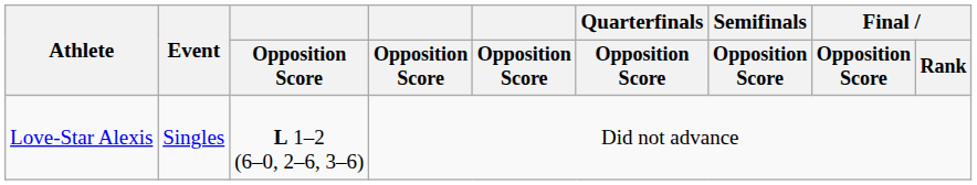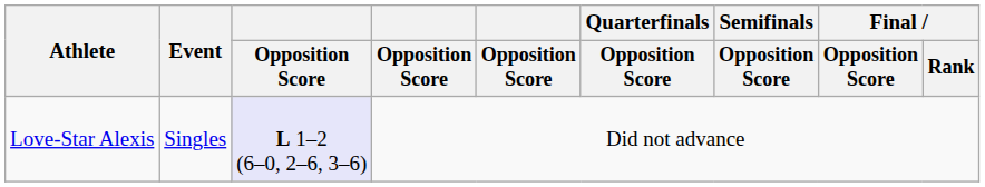Love-Star Alexis | column 3: no background -> lavender background
